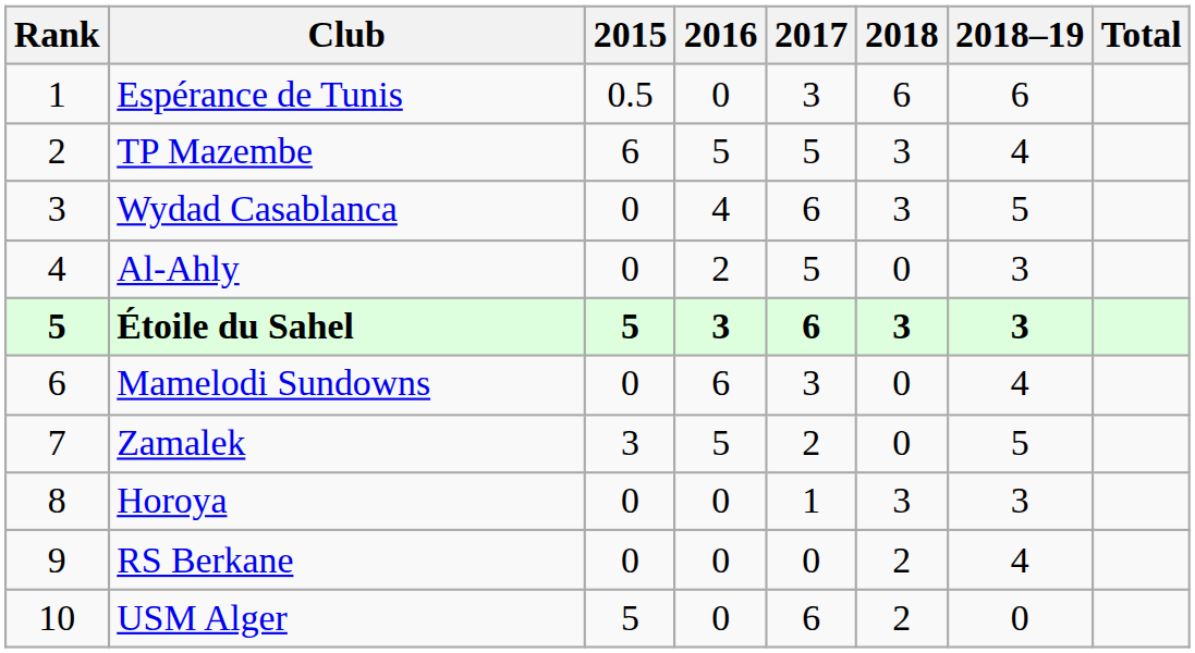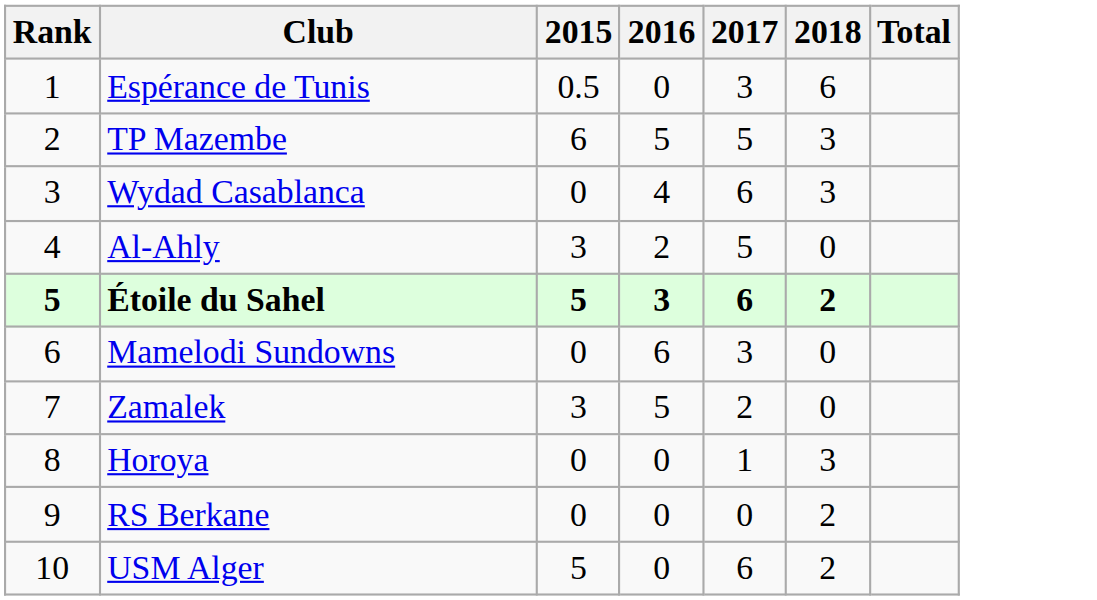- column: 2018–19 | 6 | 4 | 5 | 3 | 3 | 4 | 5 | 3 | 4 | 0
Al-Ahly | 2015: 0 -> 3
Étoile du Sahel | 2018: 3 -> 2
